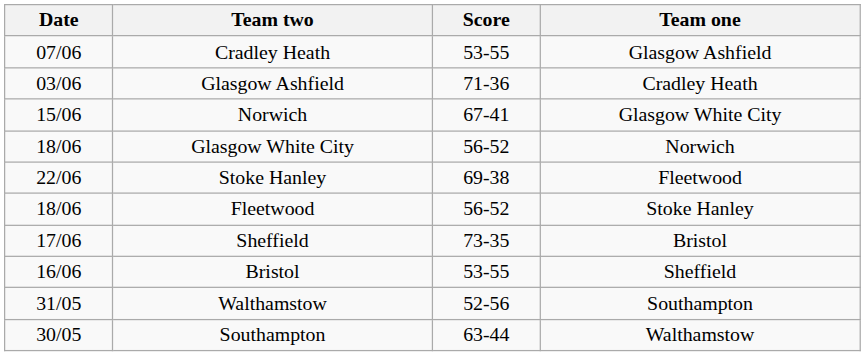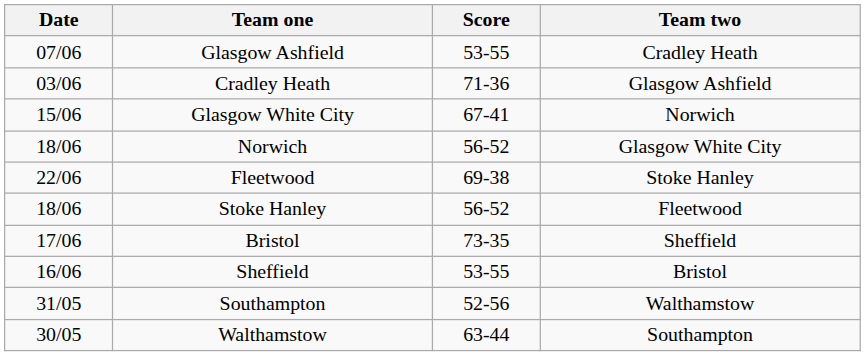columns swapped: Team one <-> Team two
